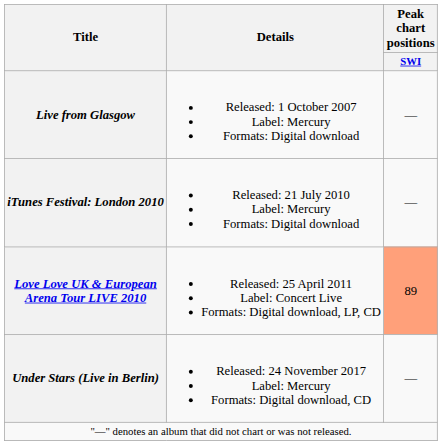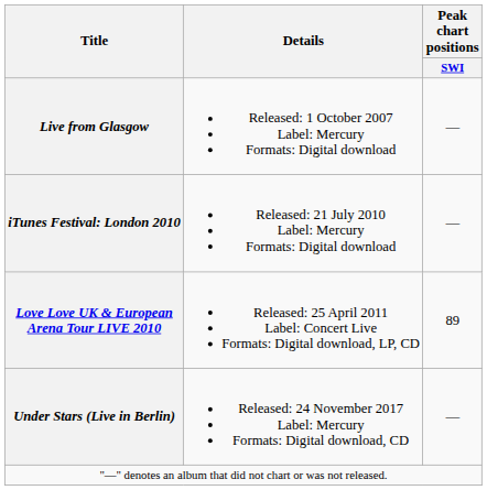Love Love UK & European Arena Tour LIVE 2010 | Peak chart positions / SWI: lightsalmon background -> no background
